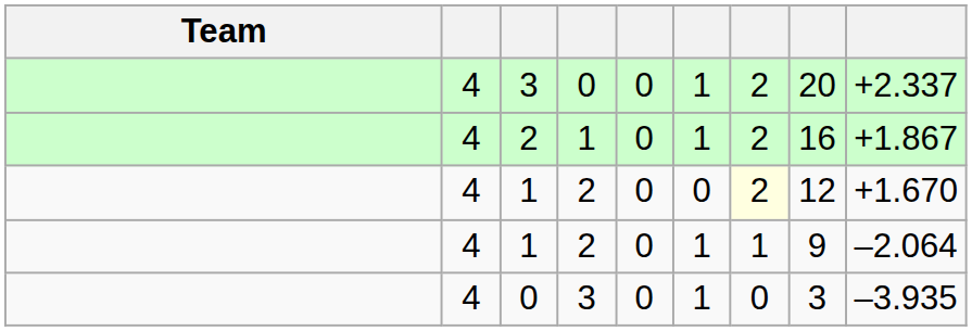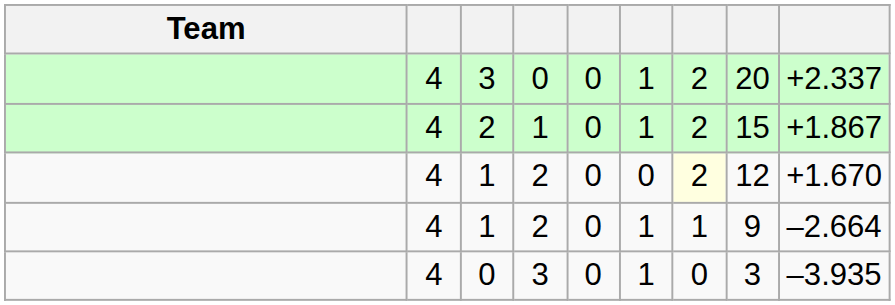row 3 | column 8: 16 -> 15
row 5 | column 9: –2.064 -> –2.664
